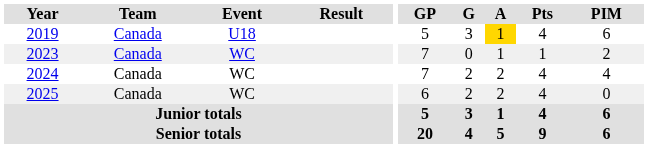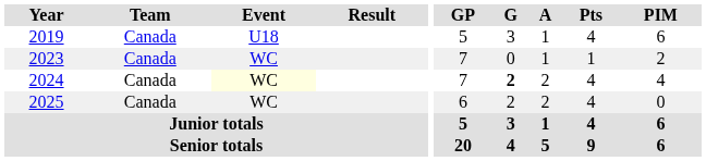2019 | A: gold background -> no background
2024 | Event: no background -> lightyellow background
2024 | G: normal -> bold
